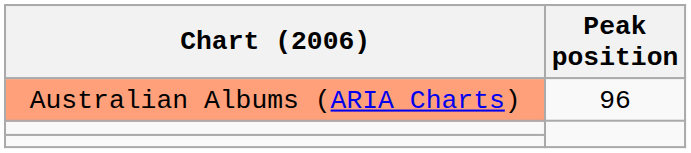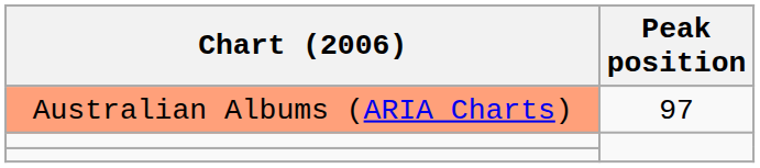row 2 | Peak position: 96 -> 97
